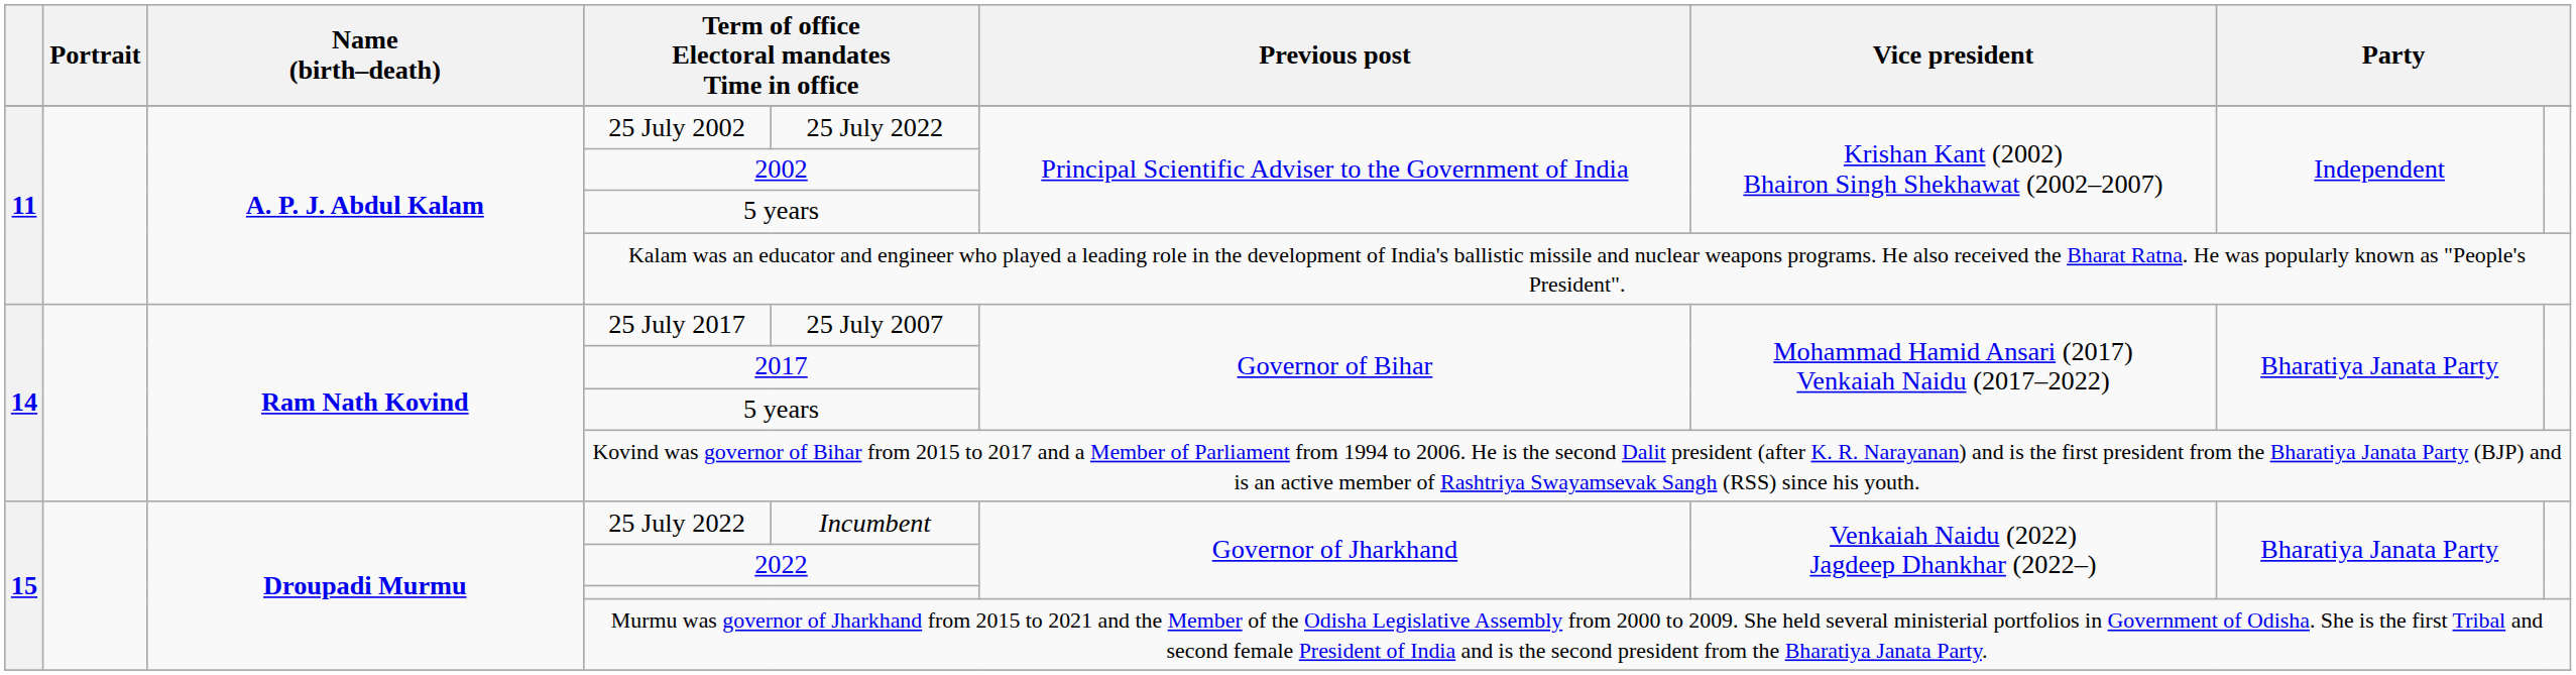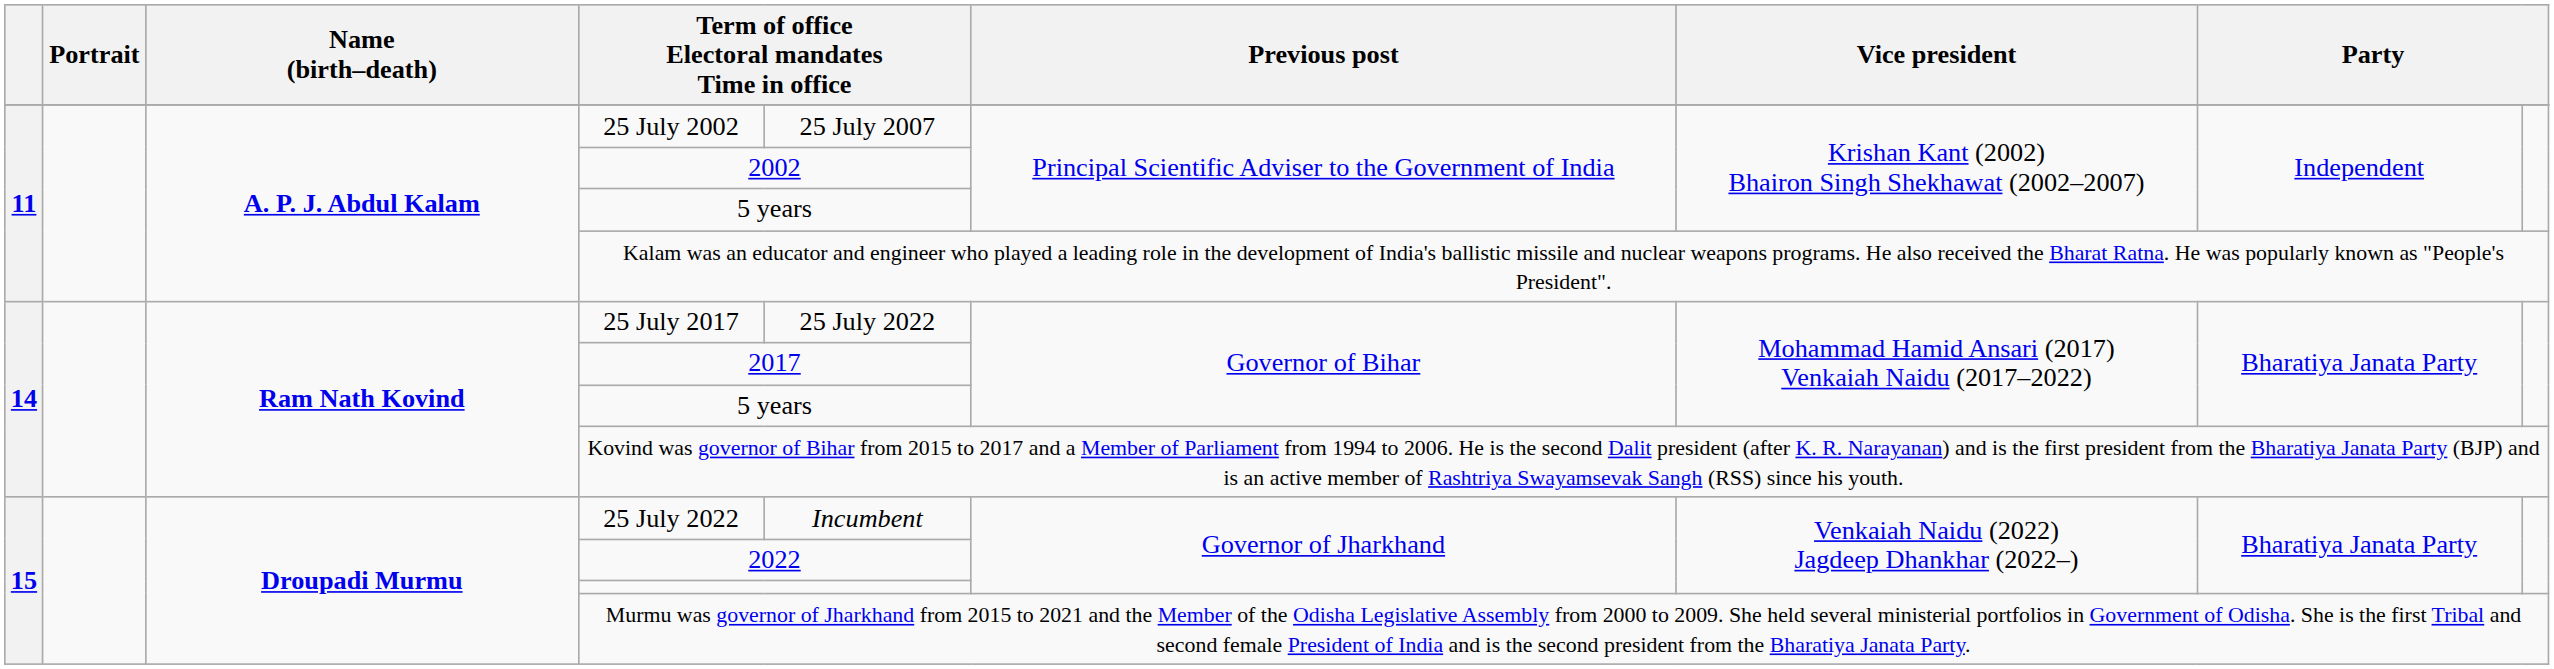25 July 2002 | column 5: 25 July 2022 -> 25 July 2007
25 July 2017 | column 5: 25 July 2007 -> 25 July 2022
